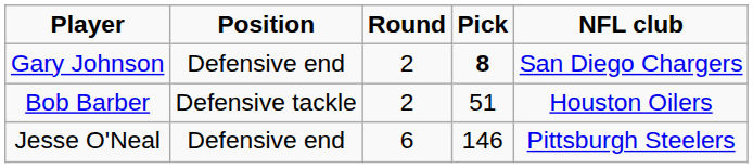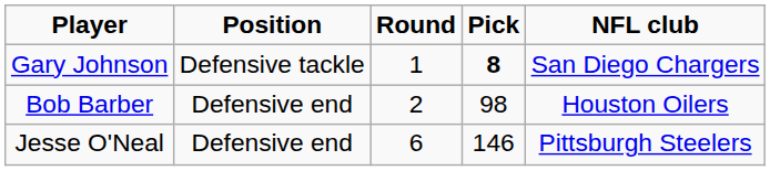Gary Johnson | Position: Defensive end -> Defensive tackle
Gary Johnson | Round: 2 -> 1
Bob Barber | Position: Defensive tackle -> Defensive end
Bob Barber | Pick: 51 -> 98
